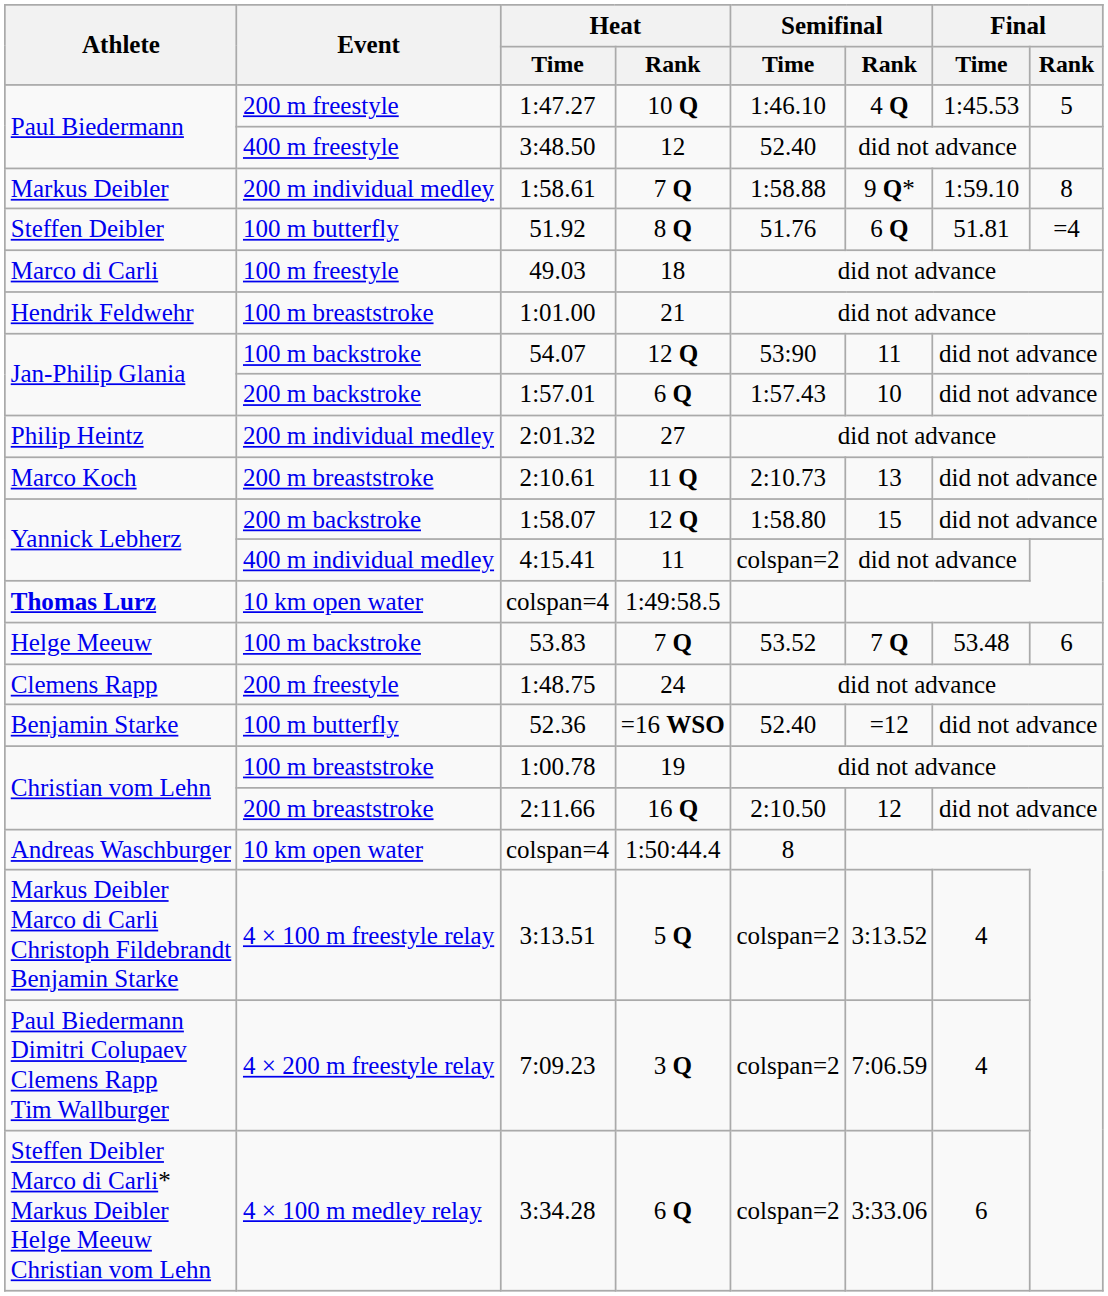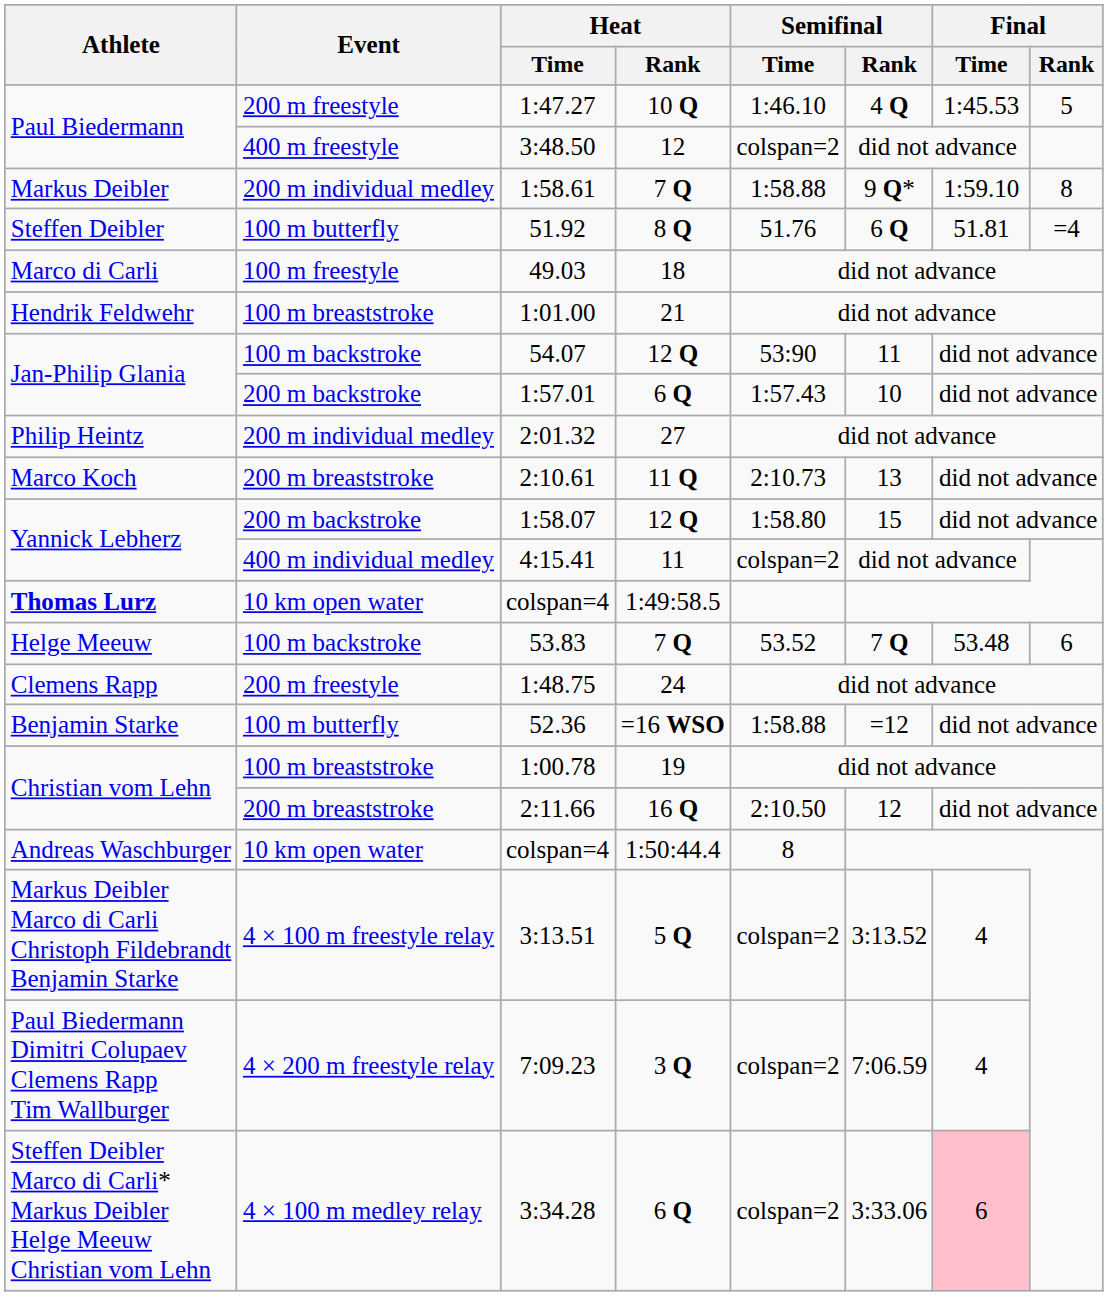3:48.50 | Semifinal / Time: 52.40 -> colspan=2
52.36 | Semifinal / Time: 52.40 -> 1:58.88
3:34.28 | Final / Time: no background -> pink background
